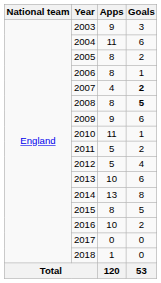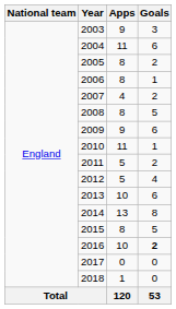2007 | Goals: bold -> normal
2008 | Goals: bold -> normal
2016 | Goals: normal -> bold
